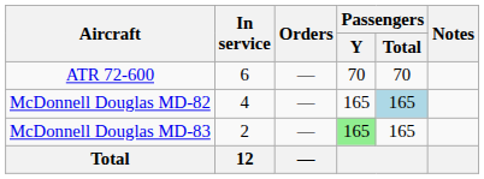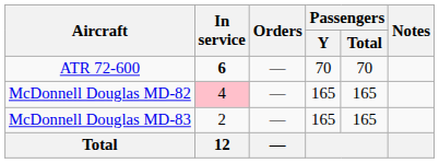ATR 72-600 | In service: normal -> bold
McDonnell Douglas MD-82 | In service: no background -> pink background
McDonnell Douglas MD-82 | Passengers / Total: lightblue background -> no background
McDonnell Douglas MD-83 | Passengers / Y: lightgreen background -> no background
